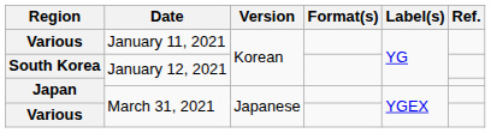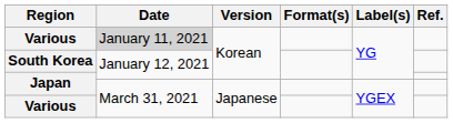Various / January 11, 2021 | Date: no background -> lightgrey background
